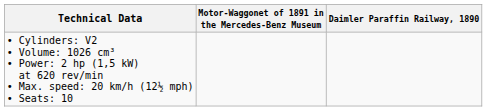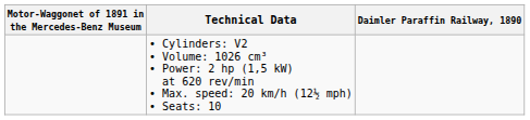columns swapped: Motor-Waggonet of 1891 in the Mercedes-Benz Museum <-> Technical Data
